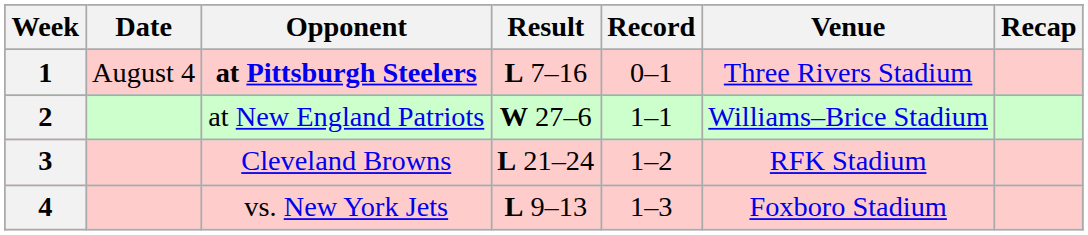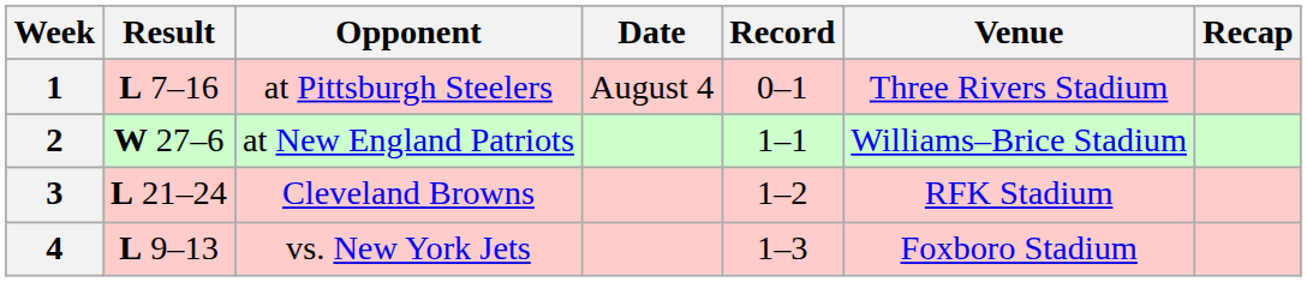columns swapped: Date <-> Result
1 | Opponent: bold -> normal
